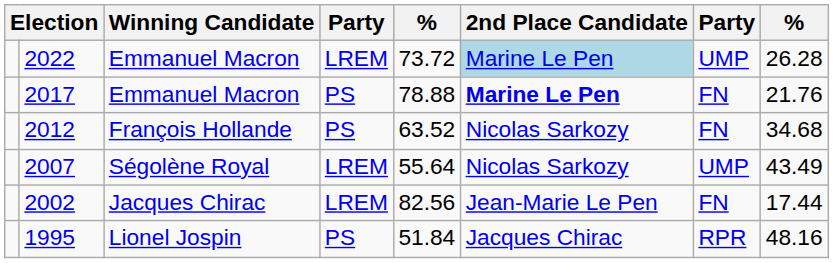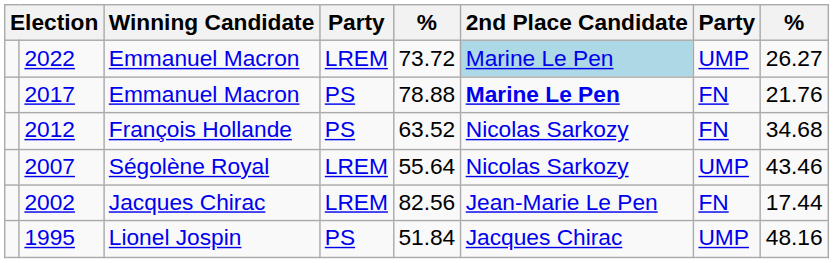2022 | column 8: 26.28 -> 26.27
2007 | column 8: 43.49 -> 43.46
1995 | column 7: RPR -> UMP
